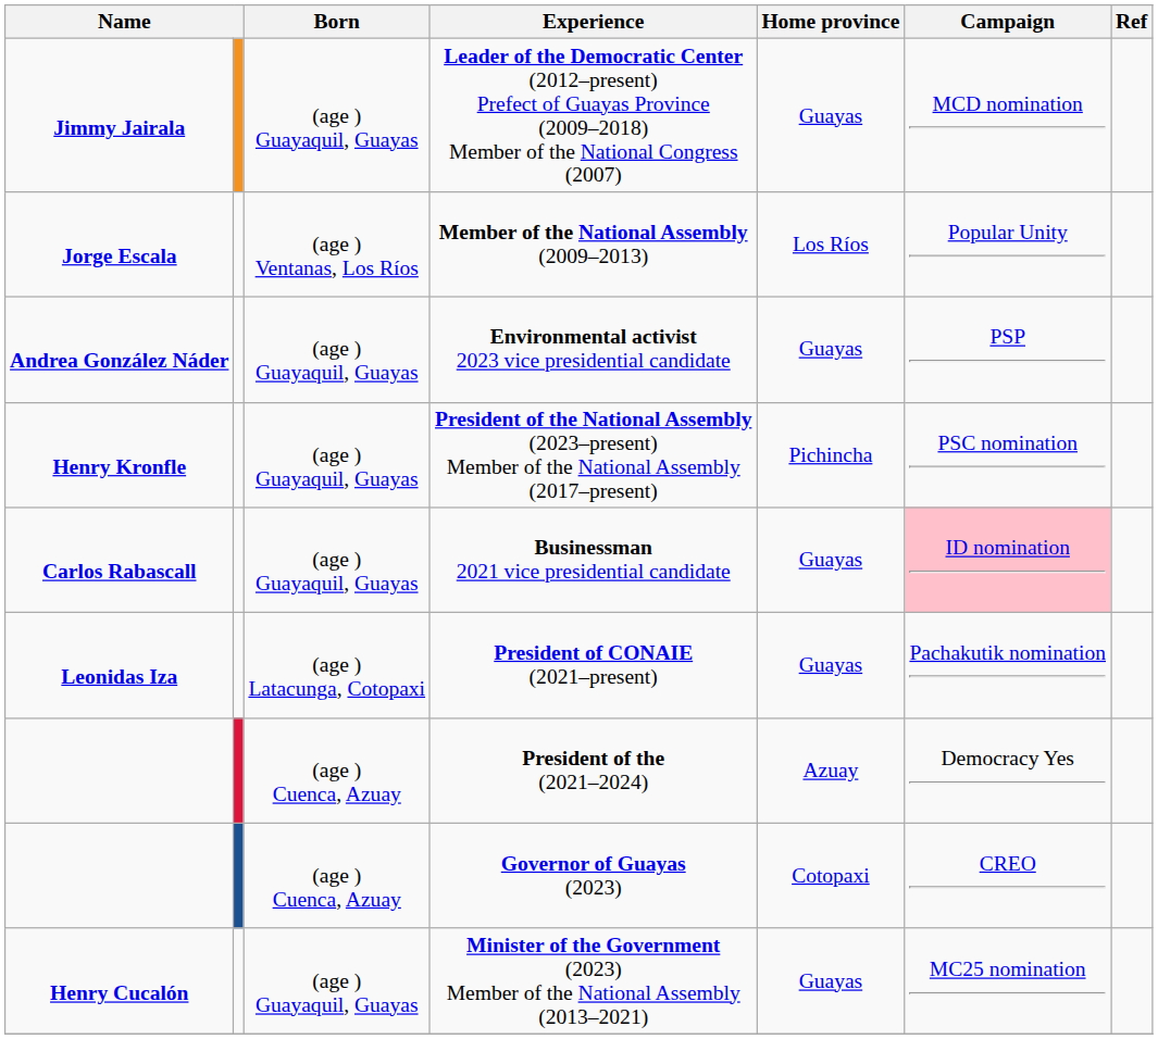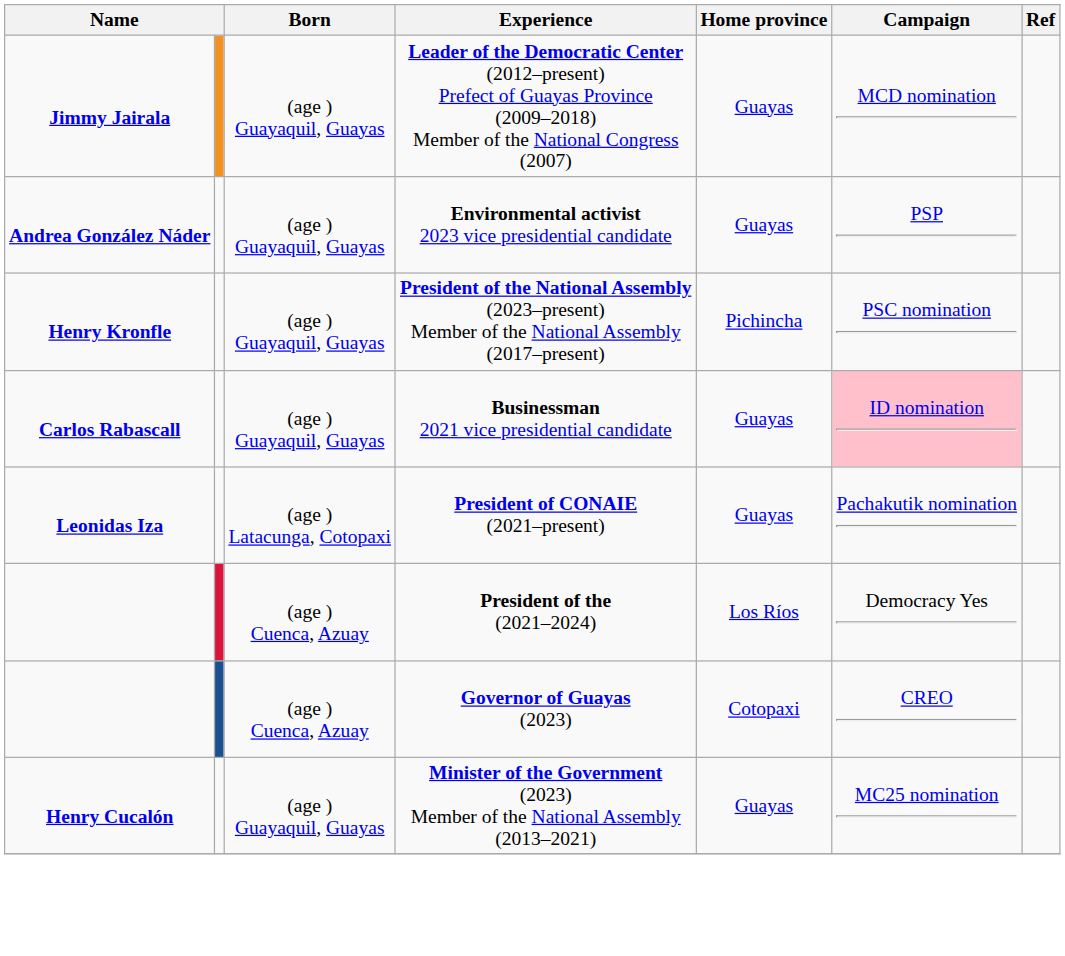- row: Jorge Escala | (age ) Ventanas, Los Ríos | Member of the National Assembly (2009–2013) | Los Ríos | Popular Unity
President of the (2021–2024) | Home province: Azuay -> Los Ríos
